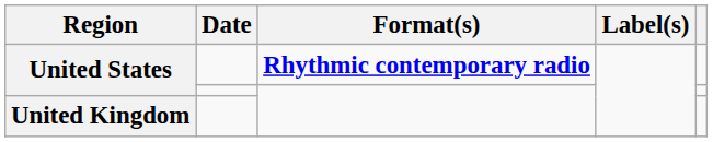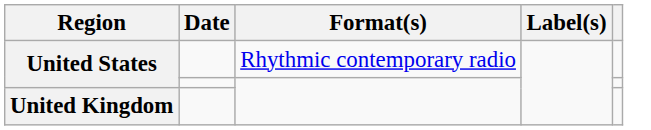United States / Rhythmic contemporary radio | Format(s): bold -> normal
